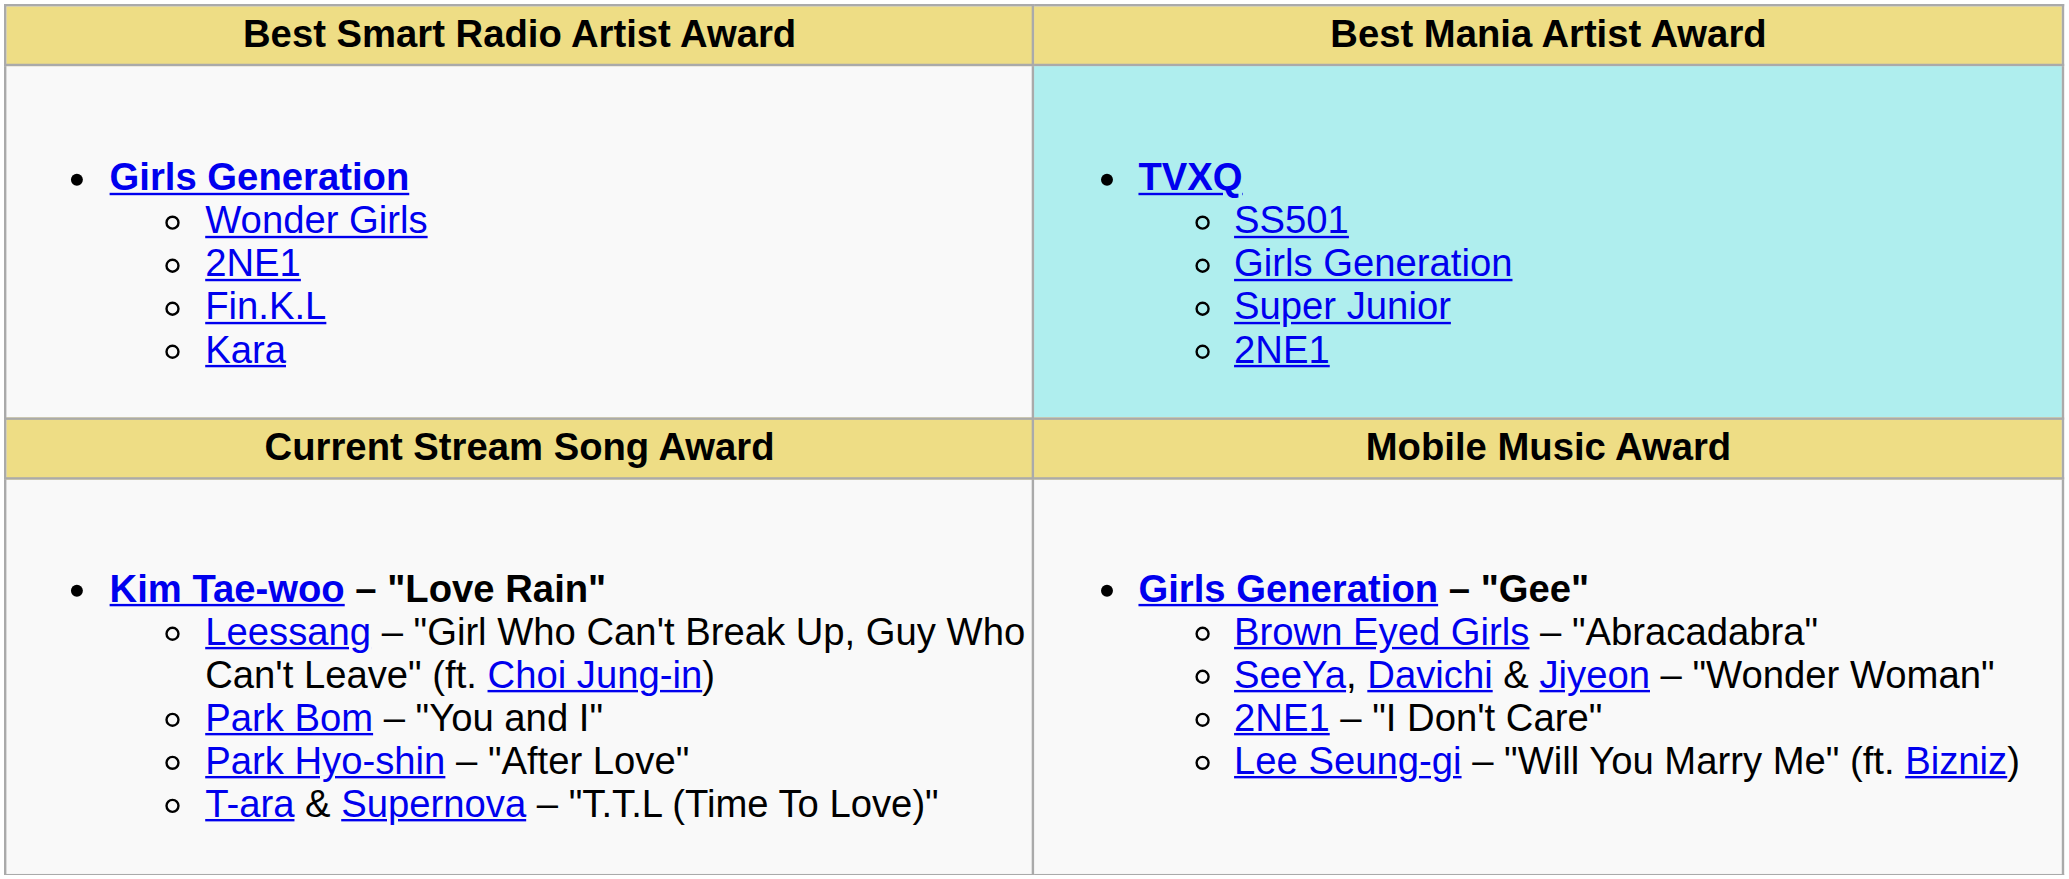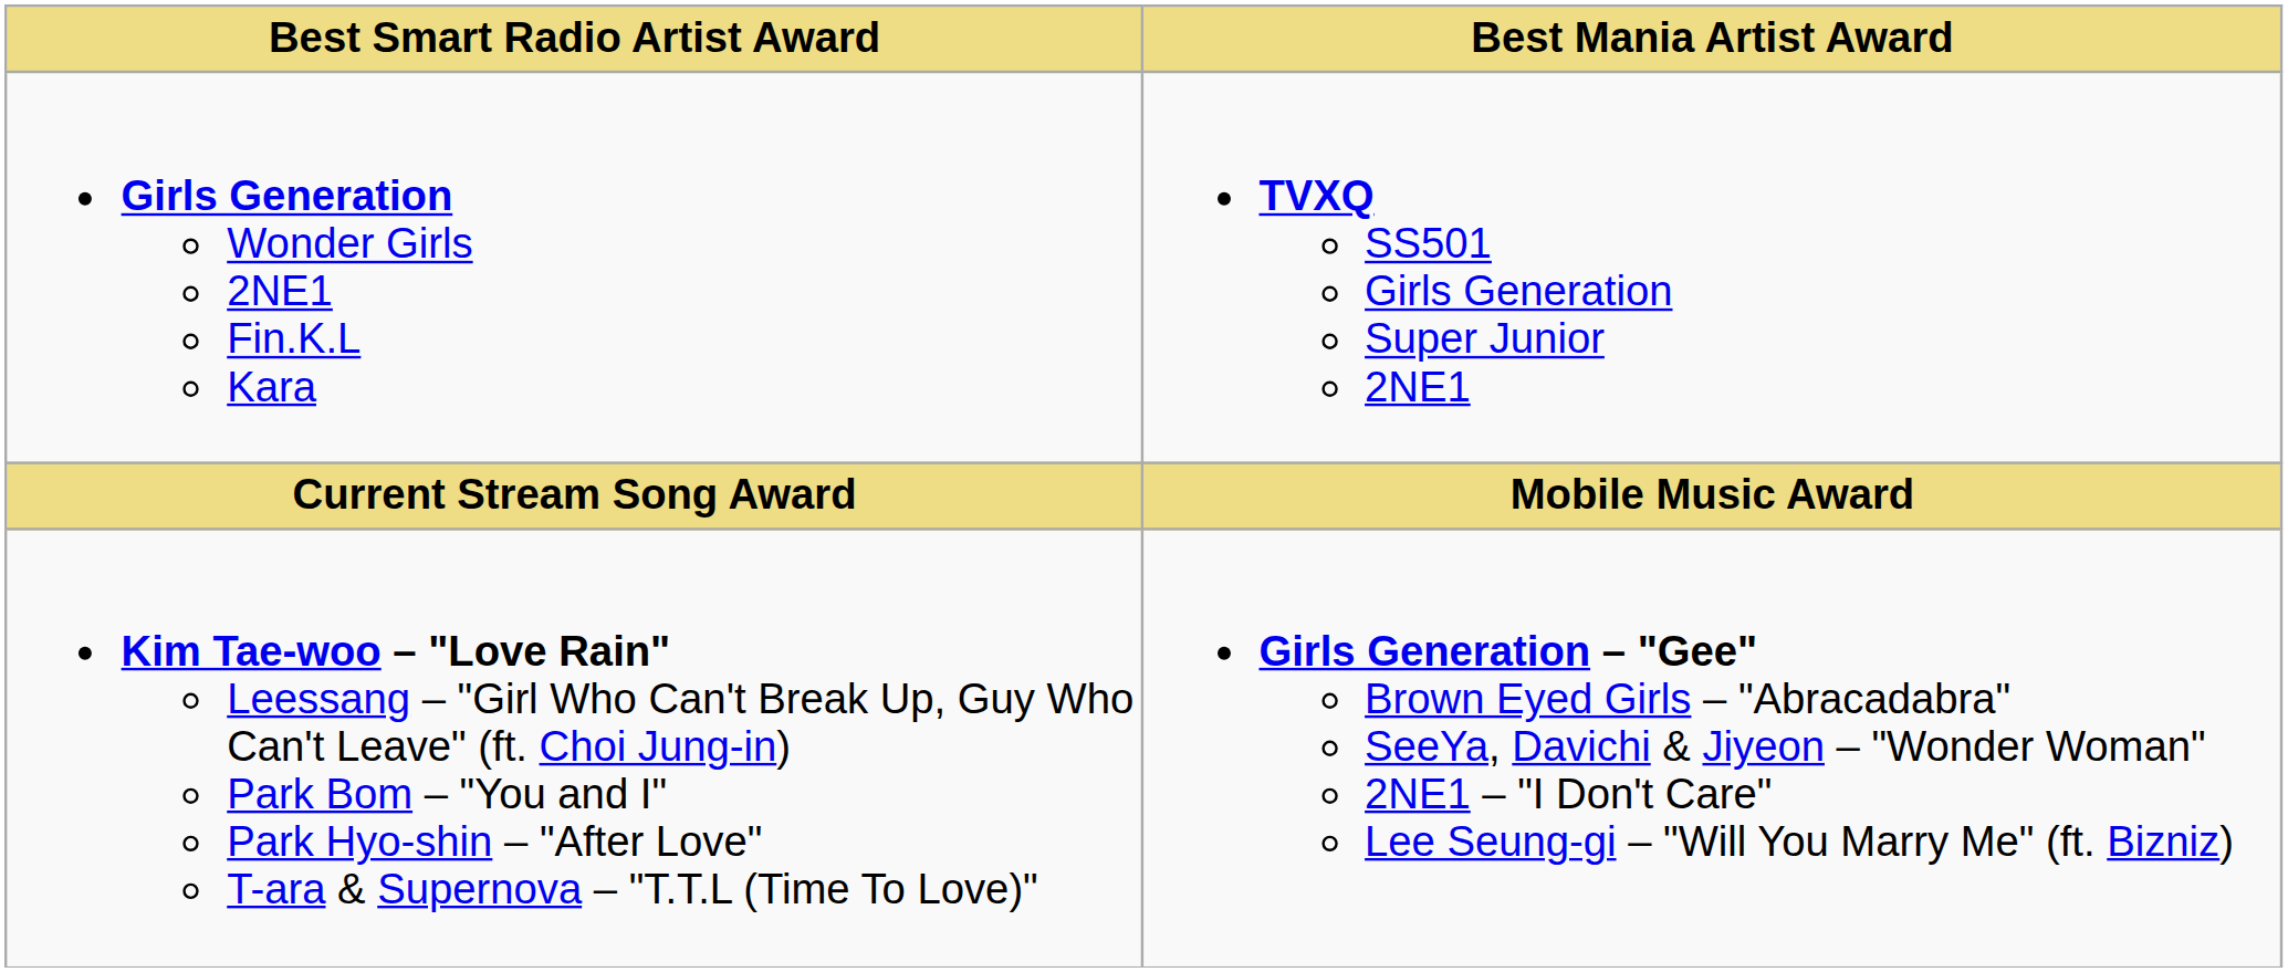Girls Generation Wonder Girls 2NE1 Fin.K.L Kara | Best Mania Artist Award: paleturquoise background -> no background
